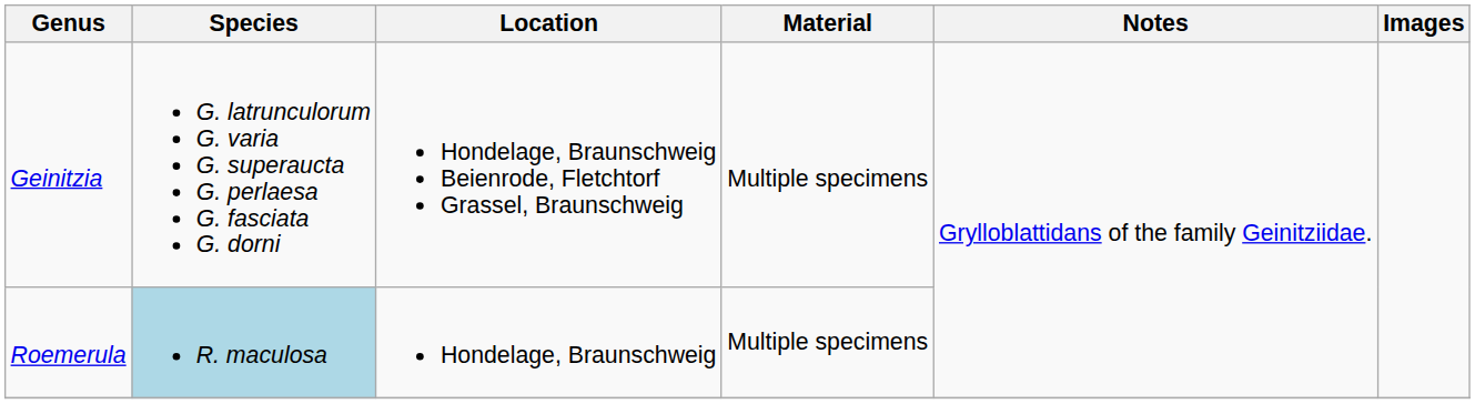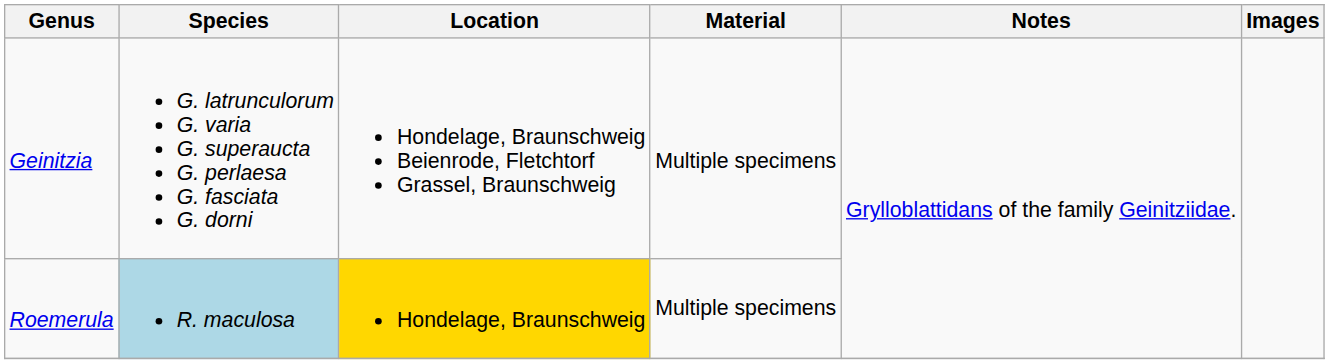Roemerula | Location: no background -> gold background
